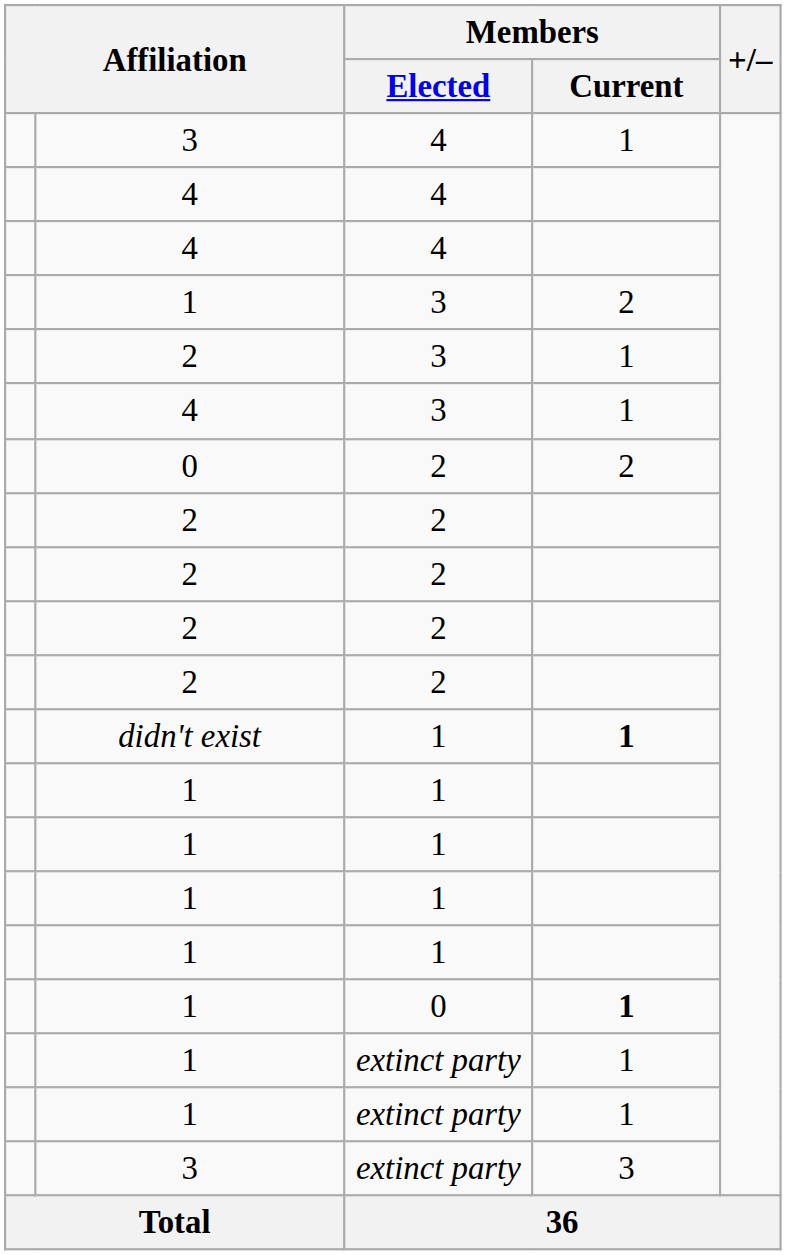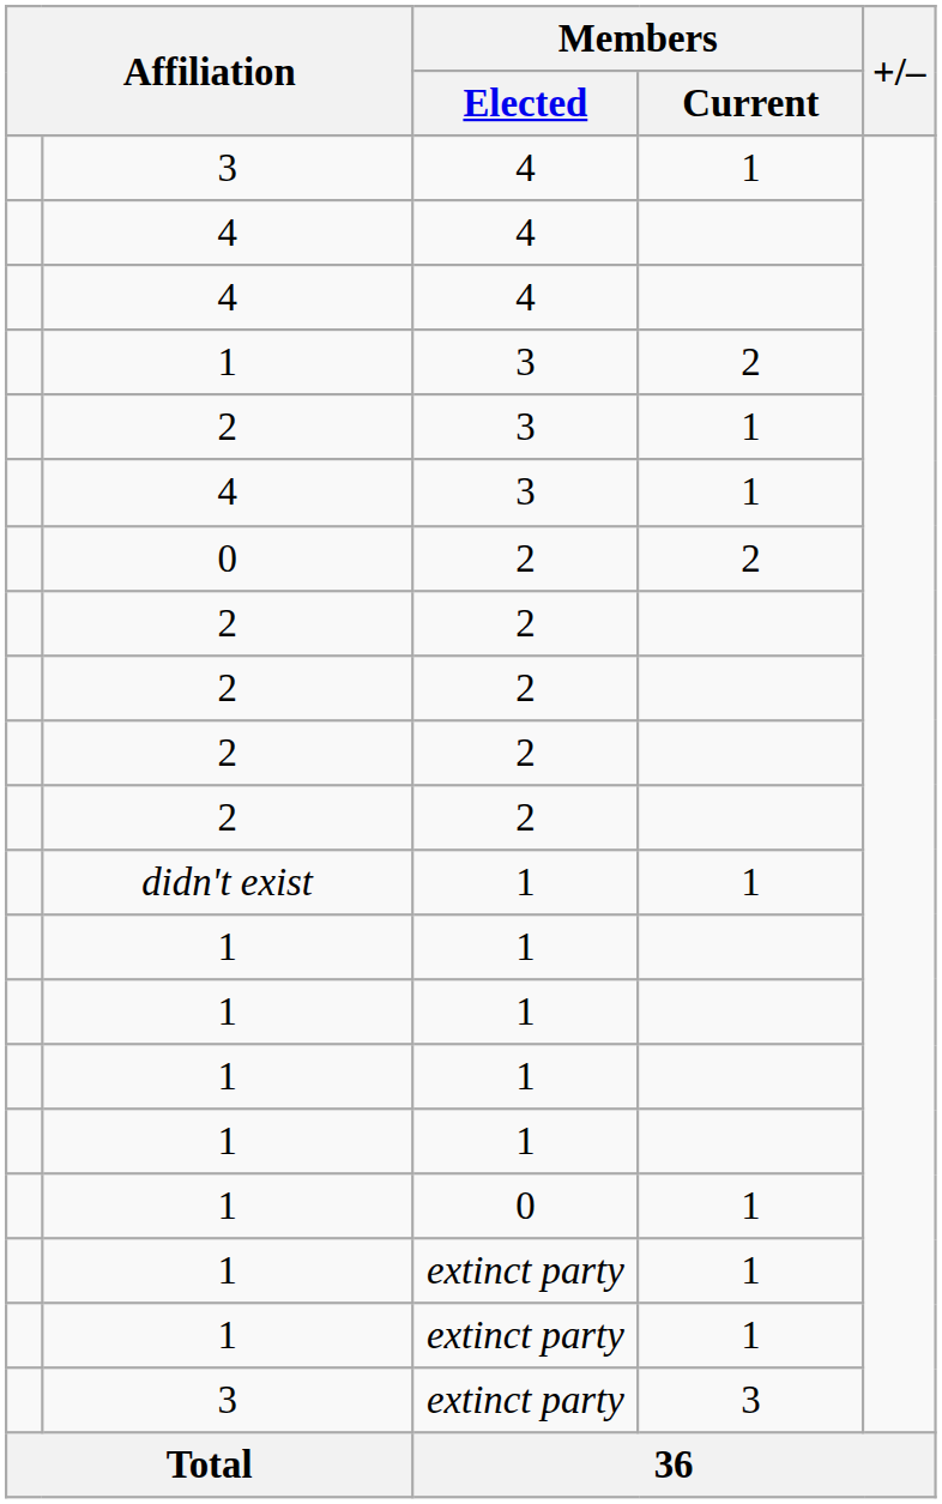didn't exist | Members / Current: bold -> normal
1 / 0 | Members / Current: bold -> normal
